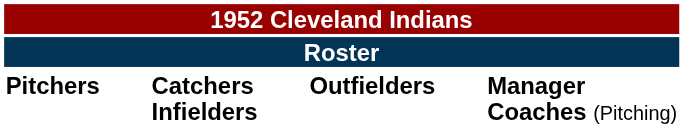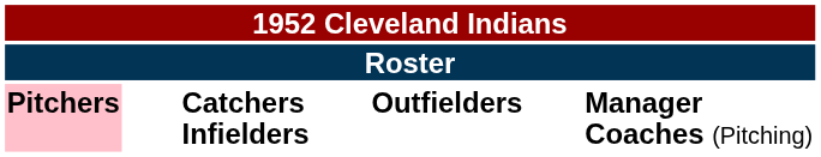Pitchers | column 1: no background -> pink background
